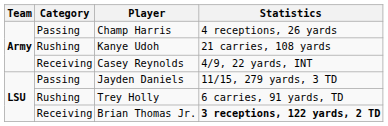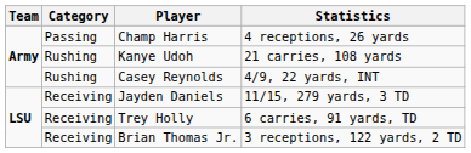Casey Reynolds | Category: Receiving -> Rushing
Jayden Daniels | Category: Passing -> Receiving
Trey Holly | Category: Rushing -> Receiving
Brian Thomas Jr. | Statistics: bold -> normal
